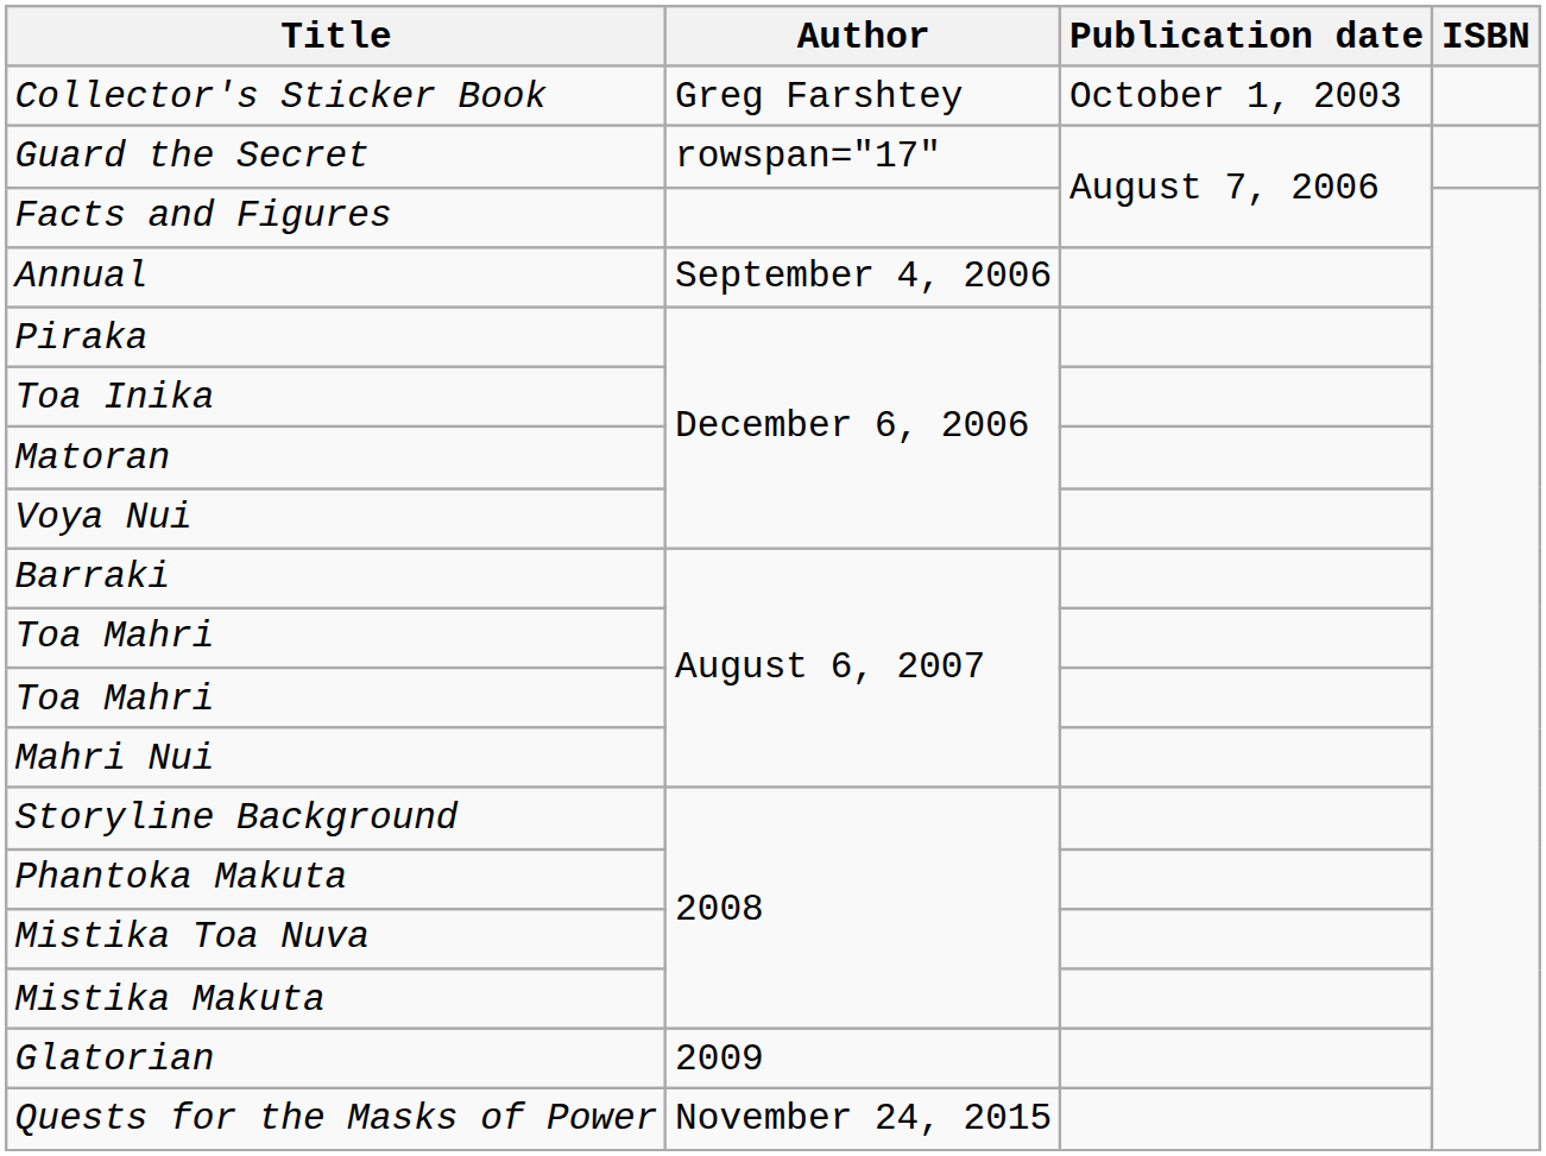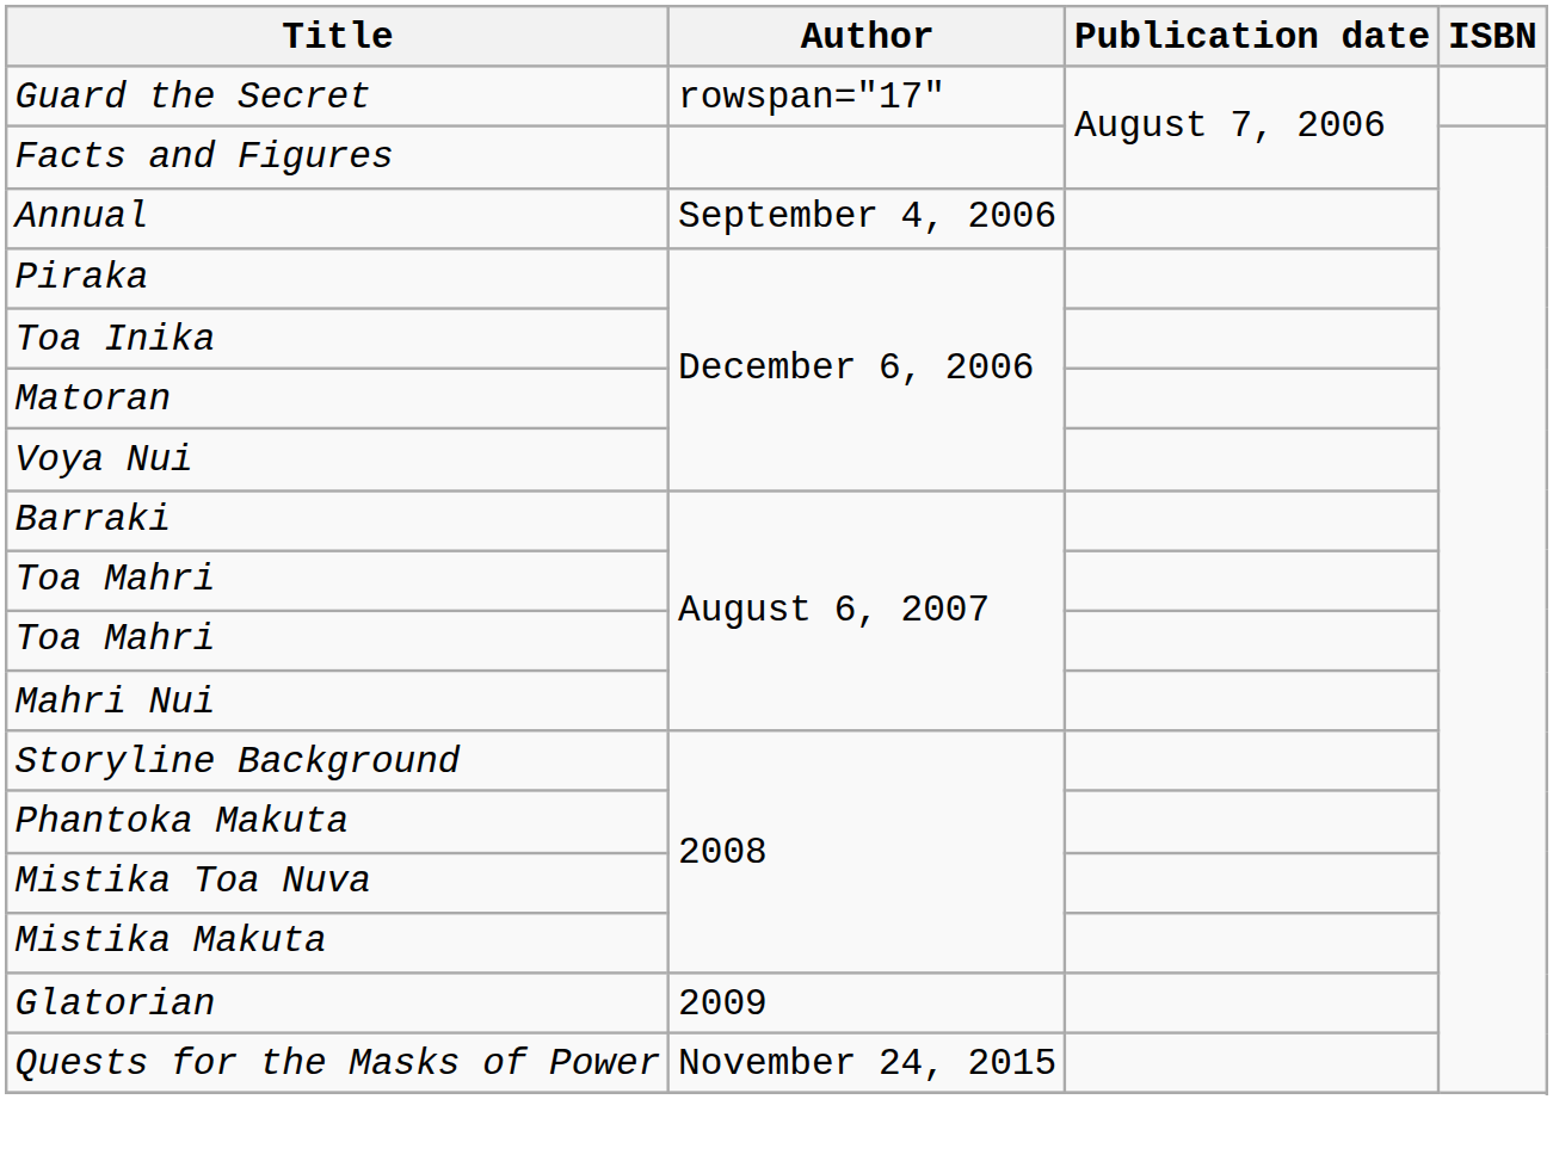- row: Collector's Sticker Book | Greg Farshtey | October 1, 2003
